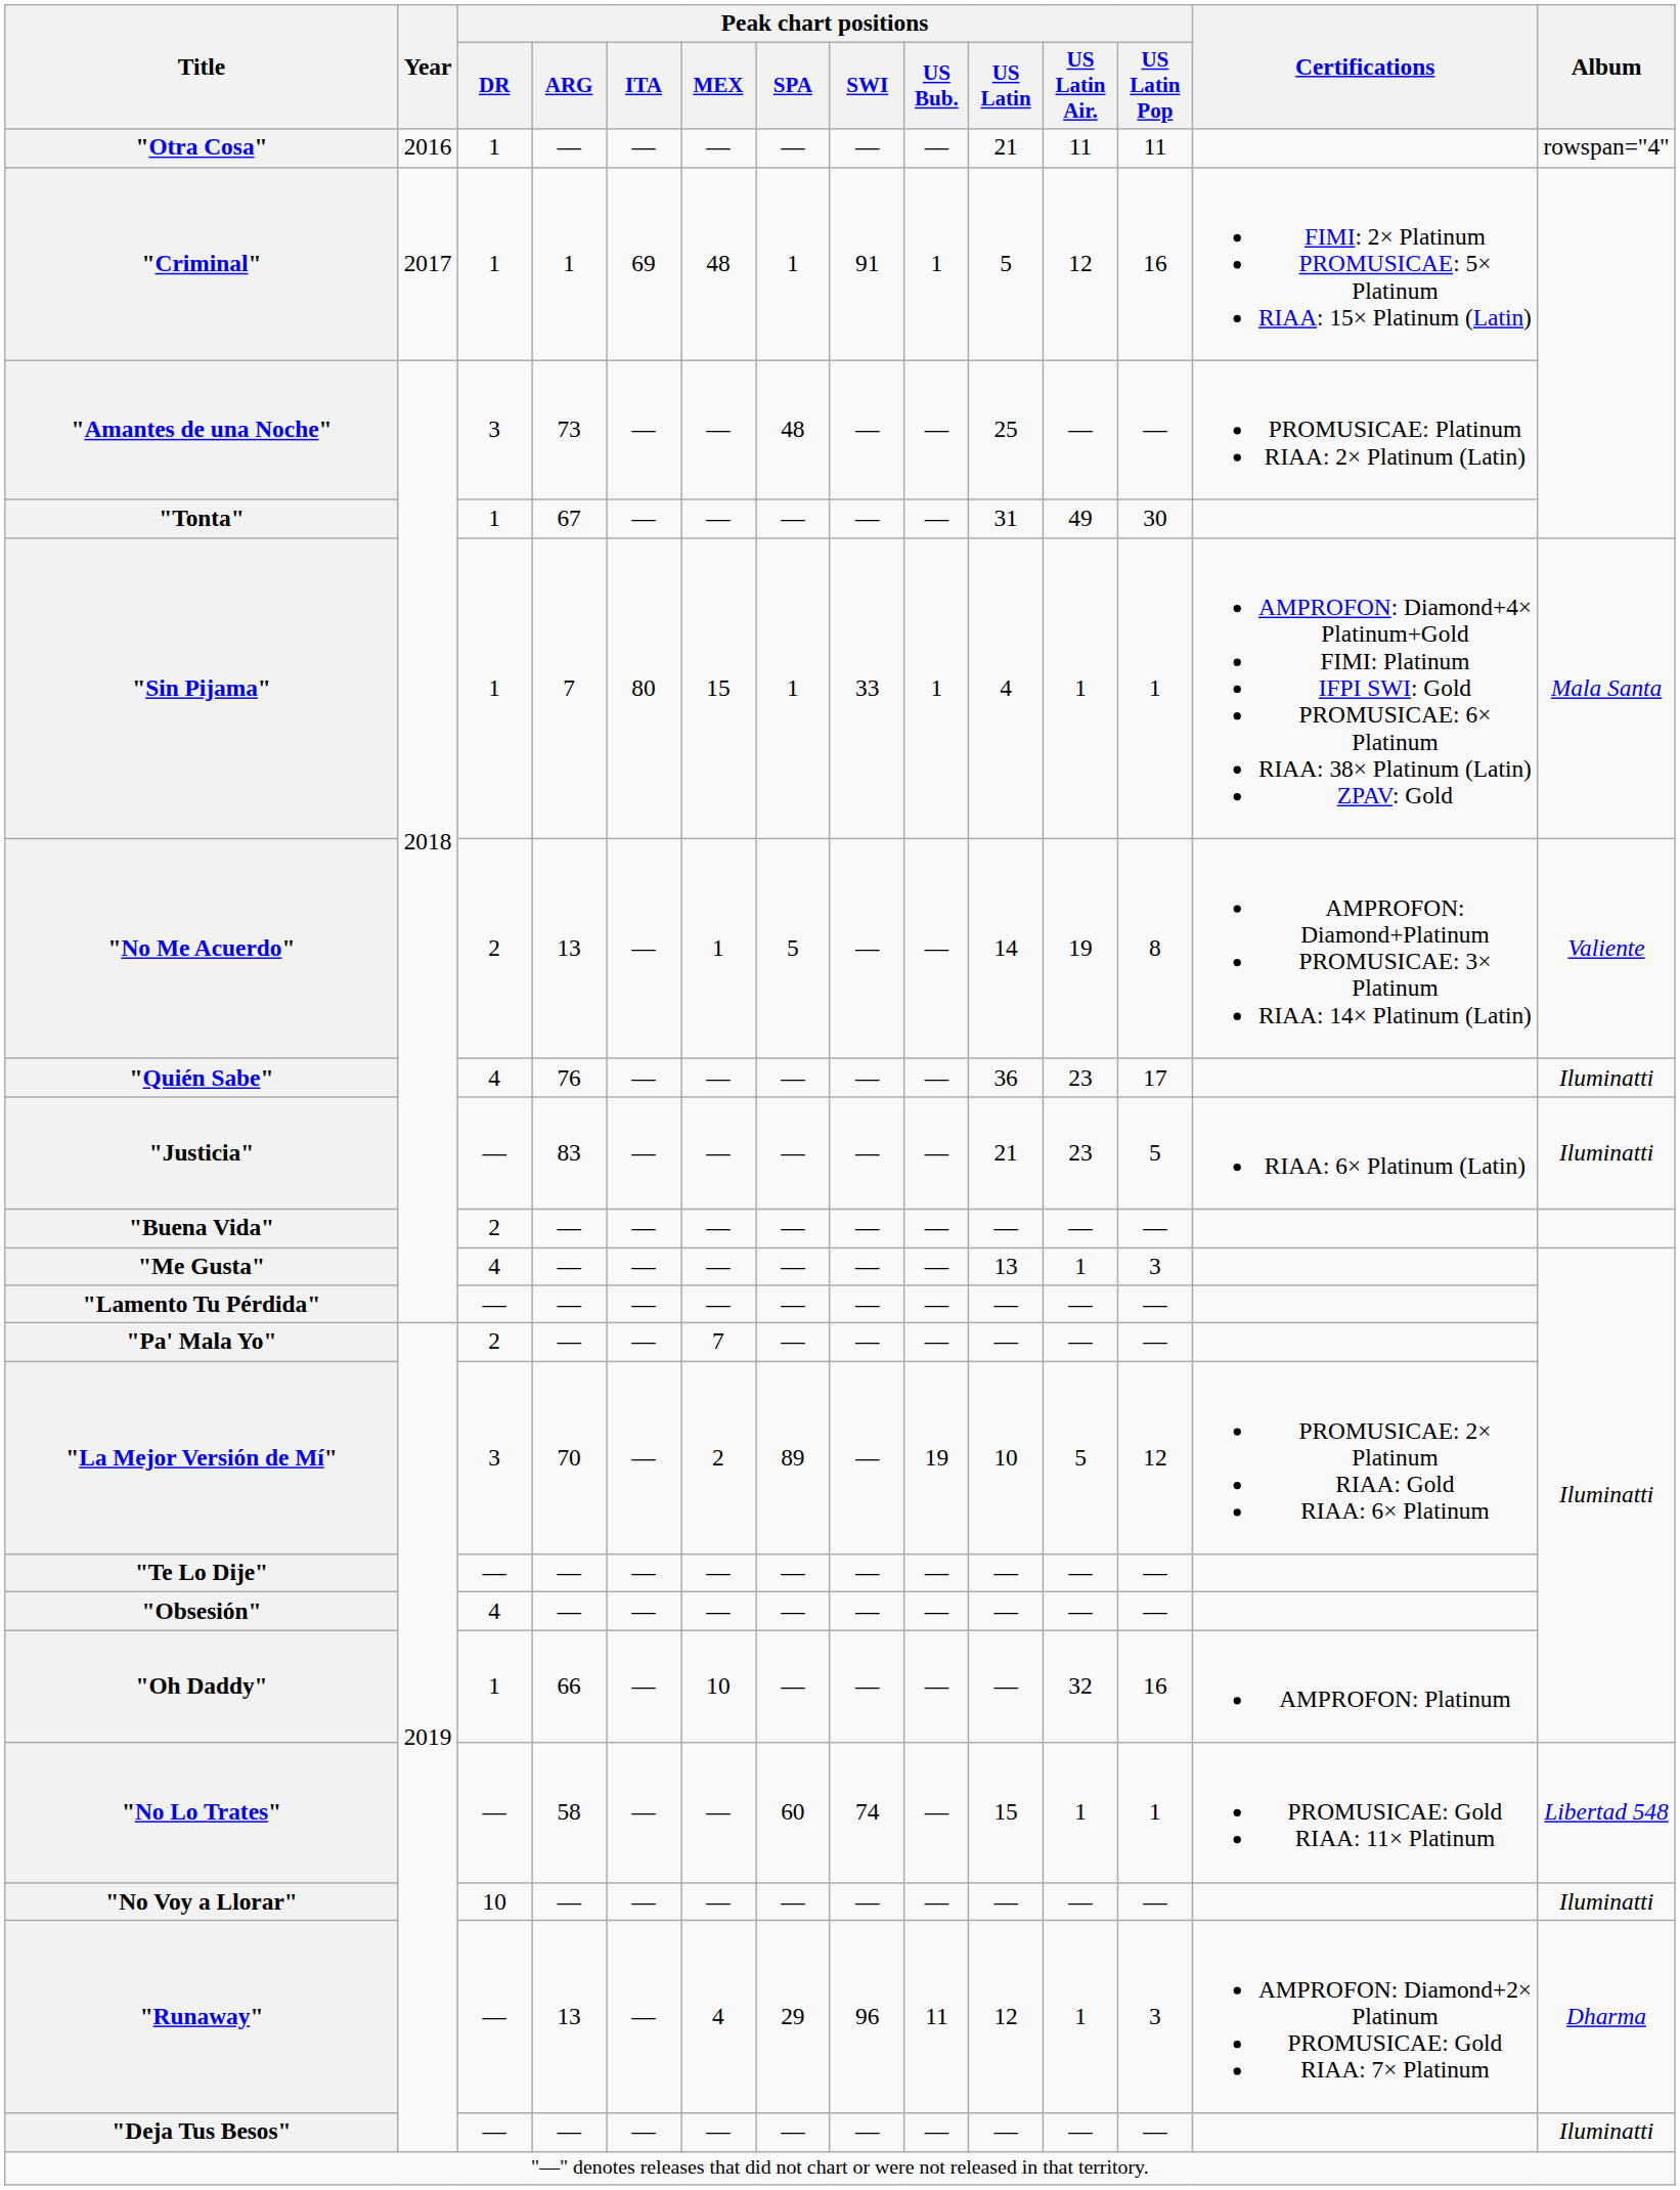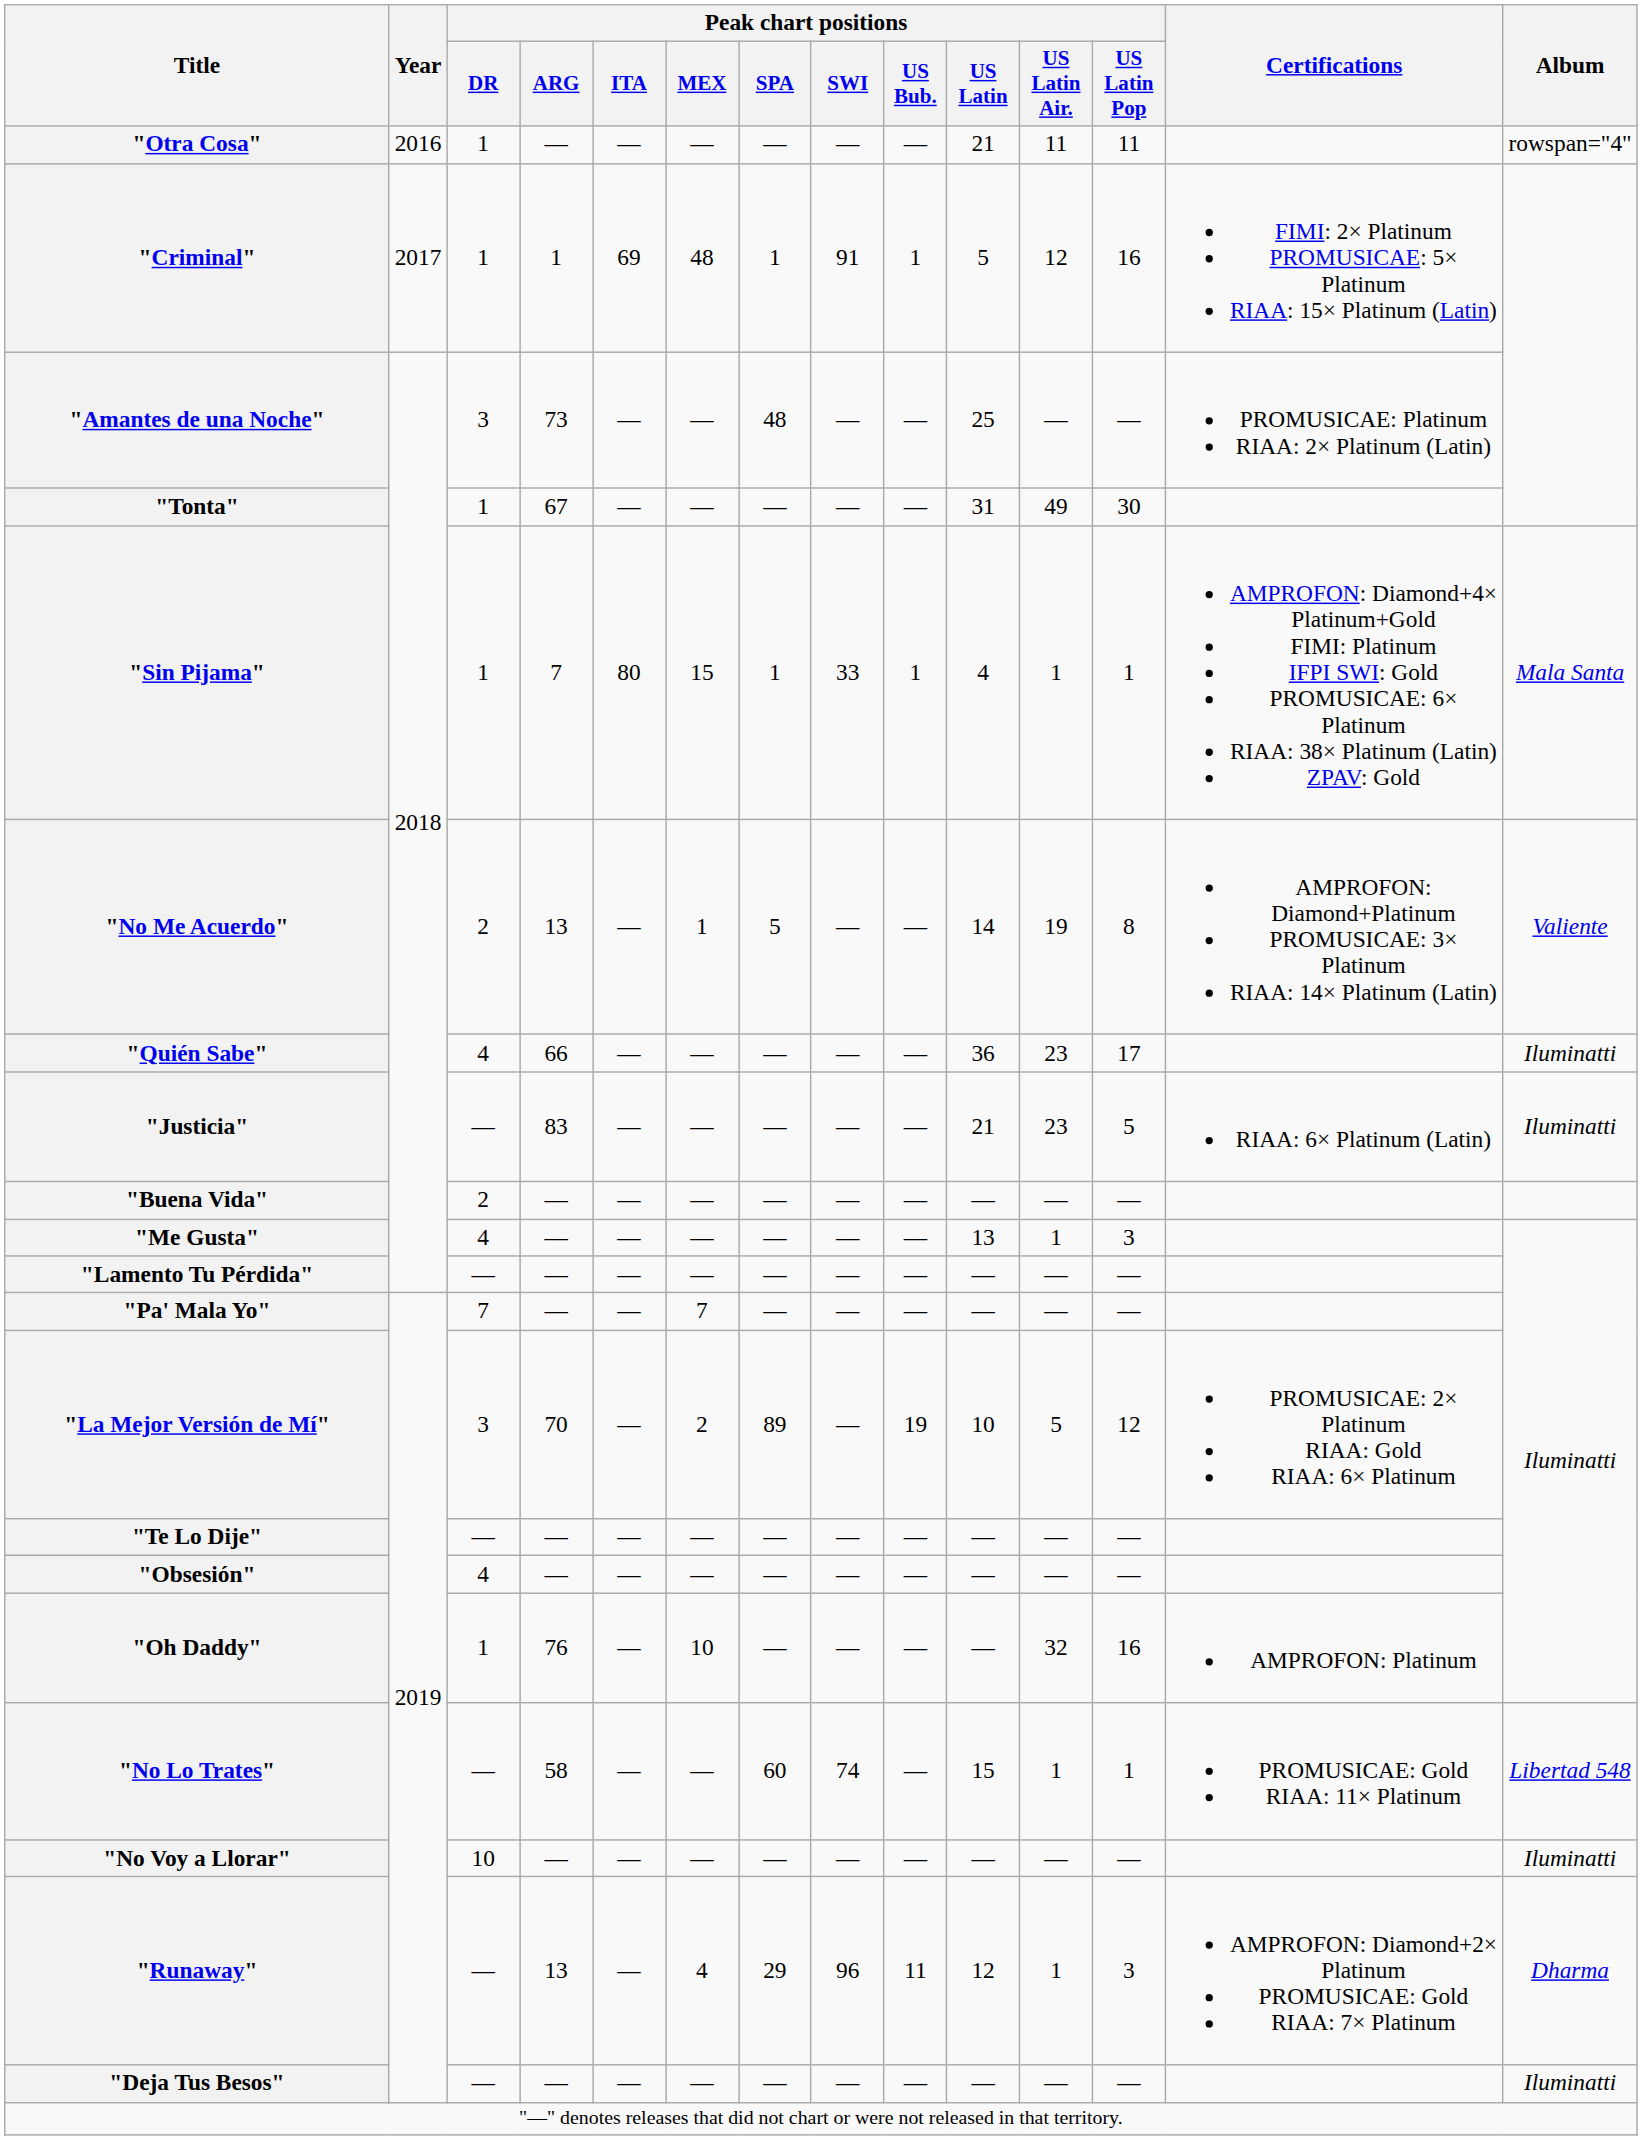"Quién Sabe" | Peak chart positions / ARG: 76 -> 66
"Pa' Mala Yo" | Peak chart positions / DR: 2 -> 7
"Oh Daddy" | Peak chart positions / ARG: 66 -> 76
